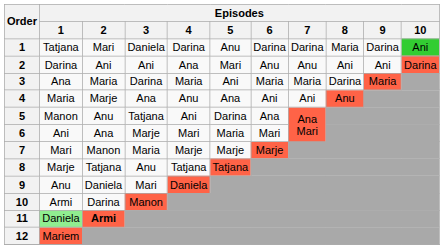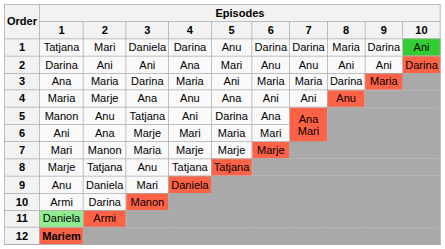11 | Episodes / 2: bold -> normal
12 | Episodes / 1: normal -> bold
